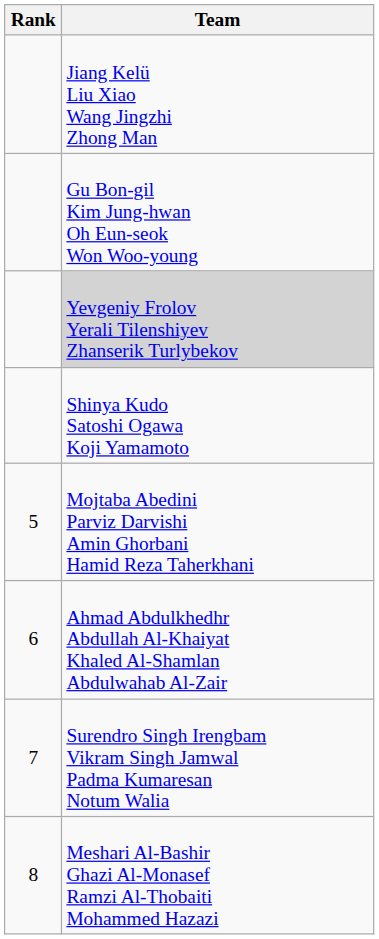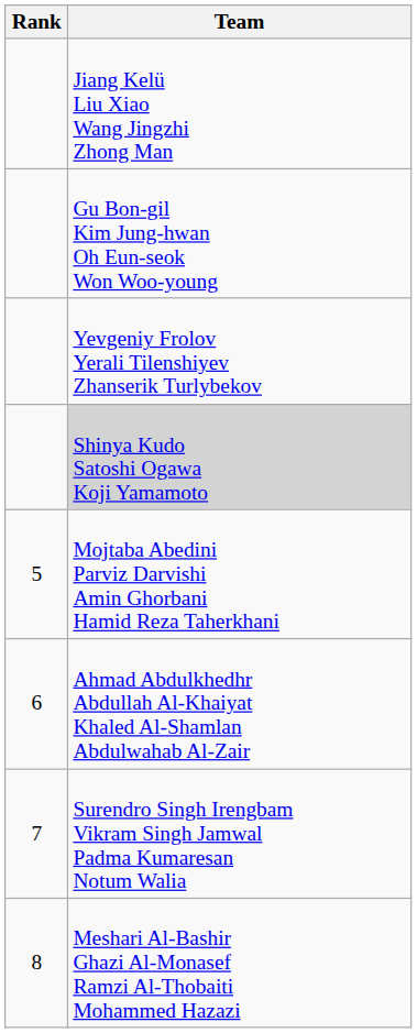Yevgeniy Frolov Yerali Tilenshiyev Zhanserik Turlybekov | Team: lightgrey background -> no background
Shinya Kudo Satoshi Ogawa Koji Yamamoto | Team: no background -> lightgrey background
